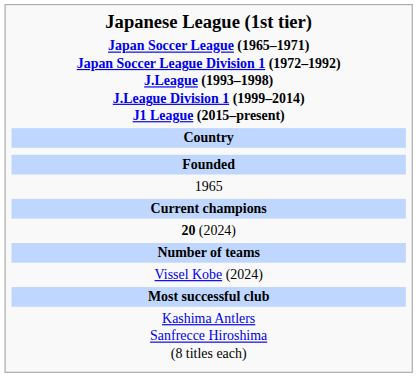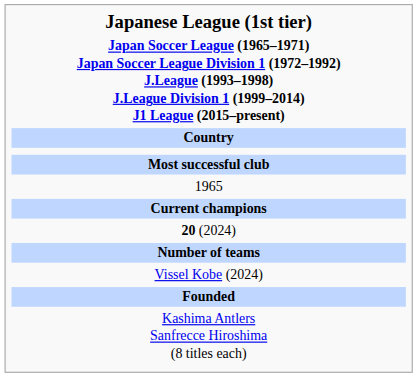row 4 | column 1: Founded -> Most successful club
row 10 | column 1: Most successful club -> Founded
